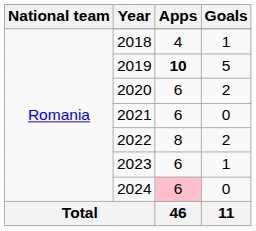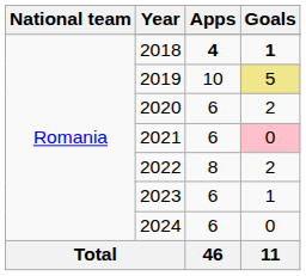2018 | Apps: normal -> bold
2018 | Goals: normal -> bold
2019 | Apps: bold -> normal
2019 | Goals: no background -> khaki background
2021 | Goals: no background -> pink background
2024 | Apps: pink background -> no background
